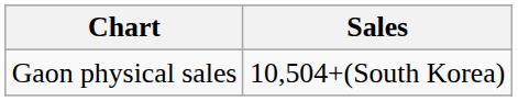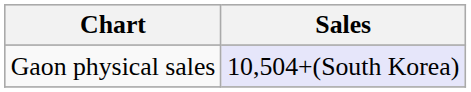Gaon physical sales | Sales: no background -> lavender background
